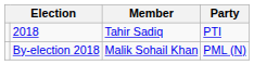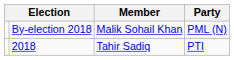rows swapped: 2018 <-> By-election 2018
